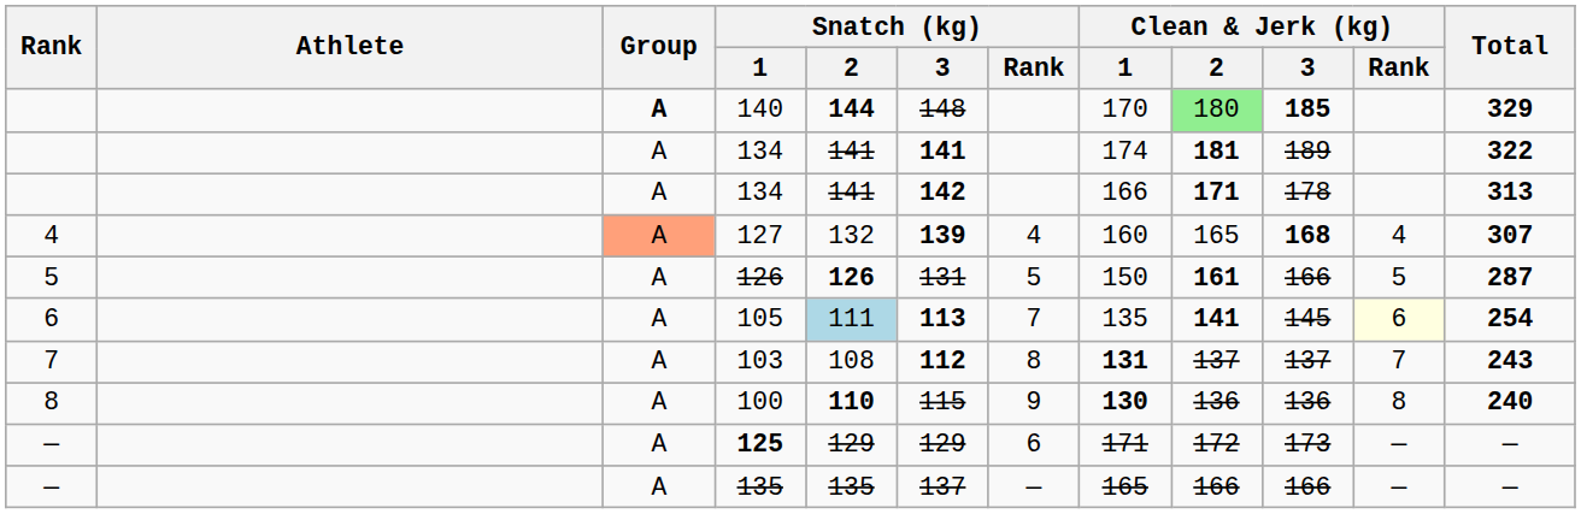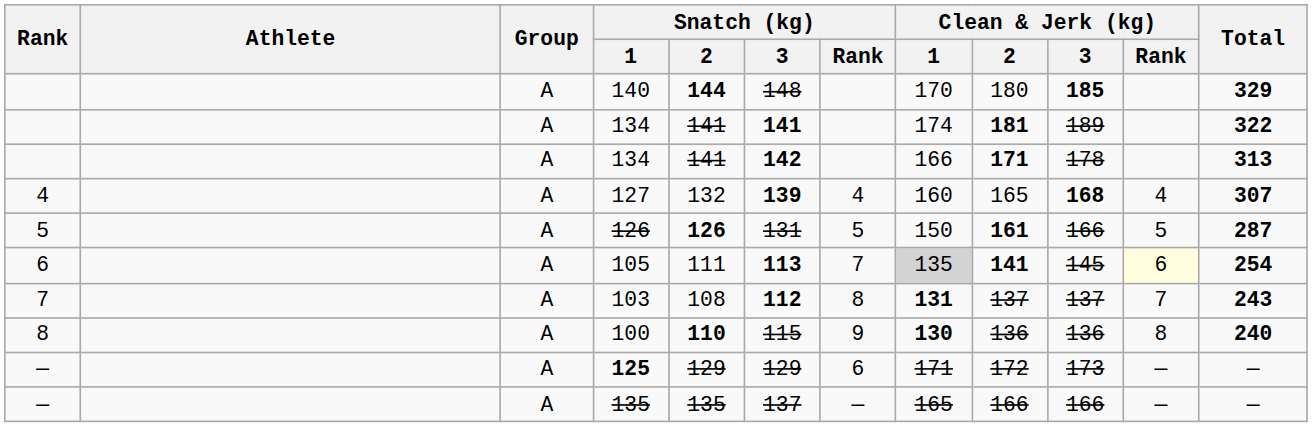140 | Group: bold -> normal
140 | Clean & Jerk (kg) / 2: lightgreen background -> no background
127 | Group: lightsalmon background -> no background
105 | Snatch (kg) / 2: lightblue background -> no background
105 | Clean & Jerk (kg) / 1: no background -> lightgrey background
